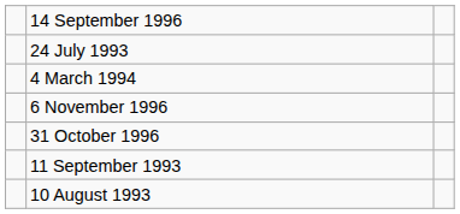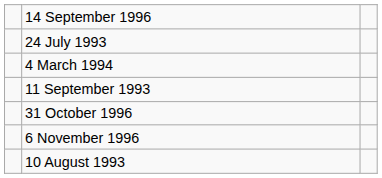rows swapped: 11 September 1993 <-> 6 November 1996
